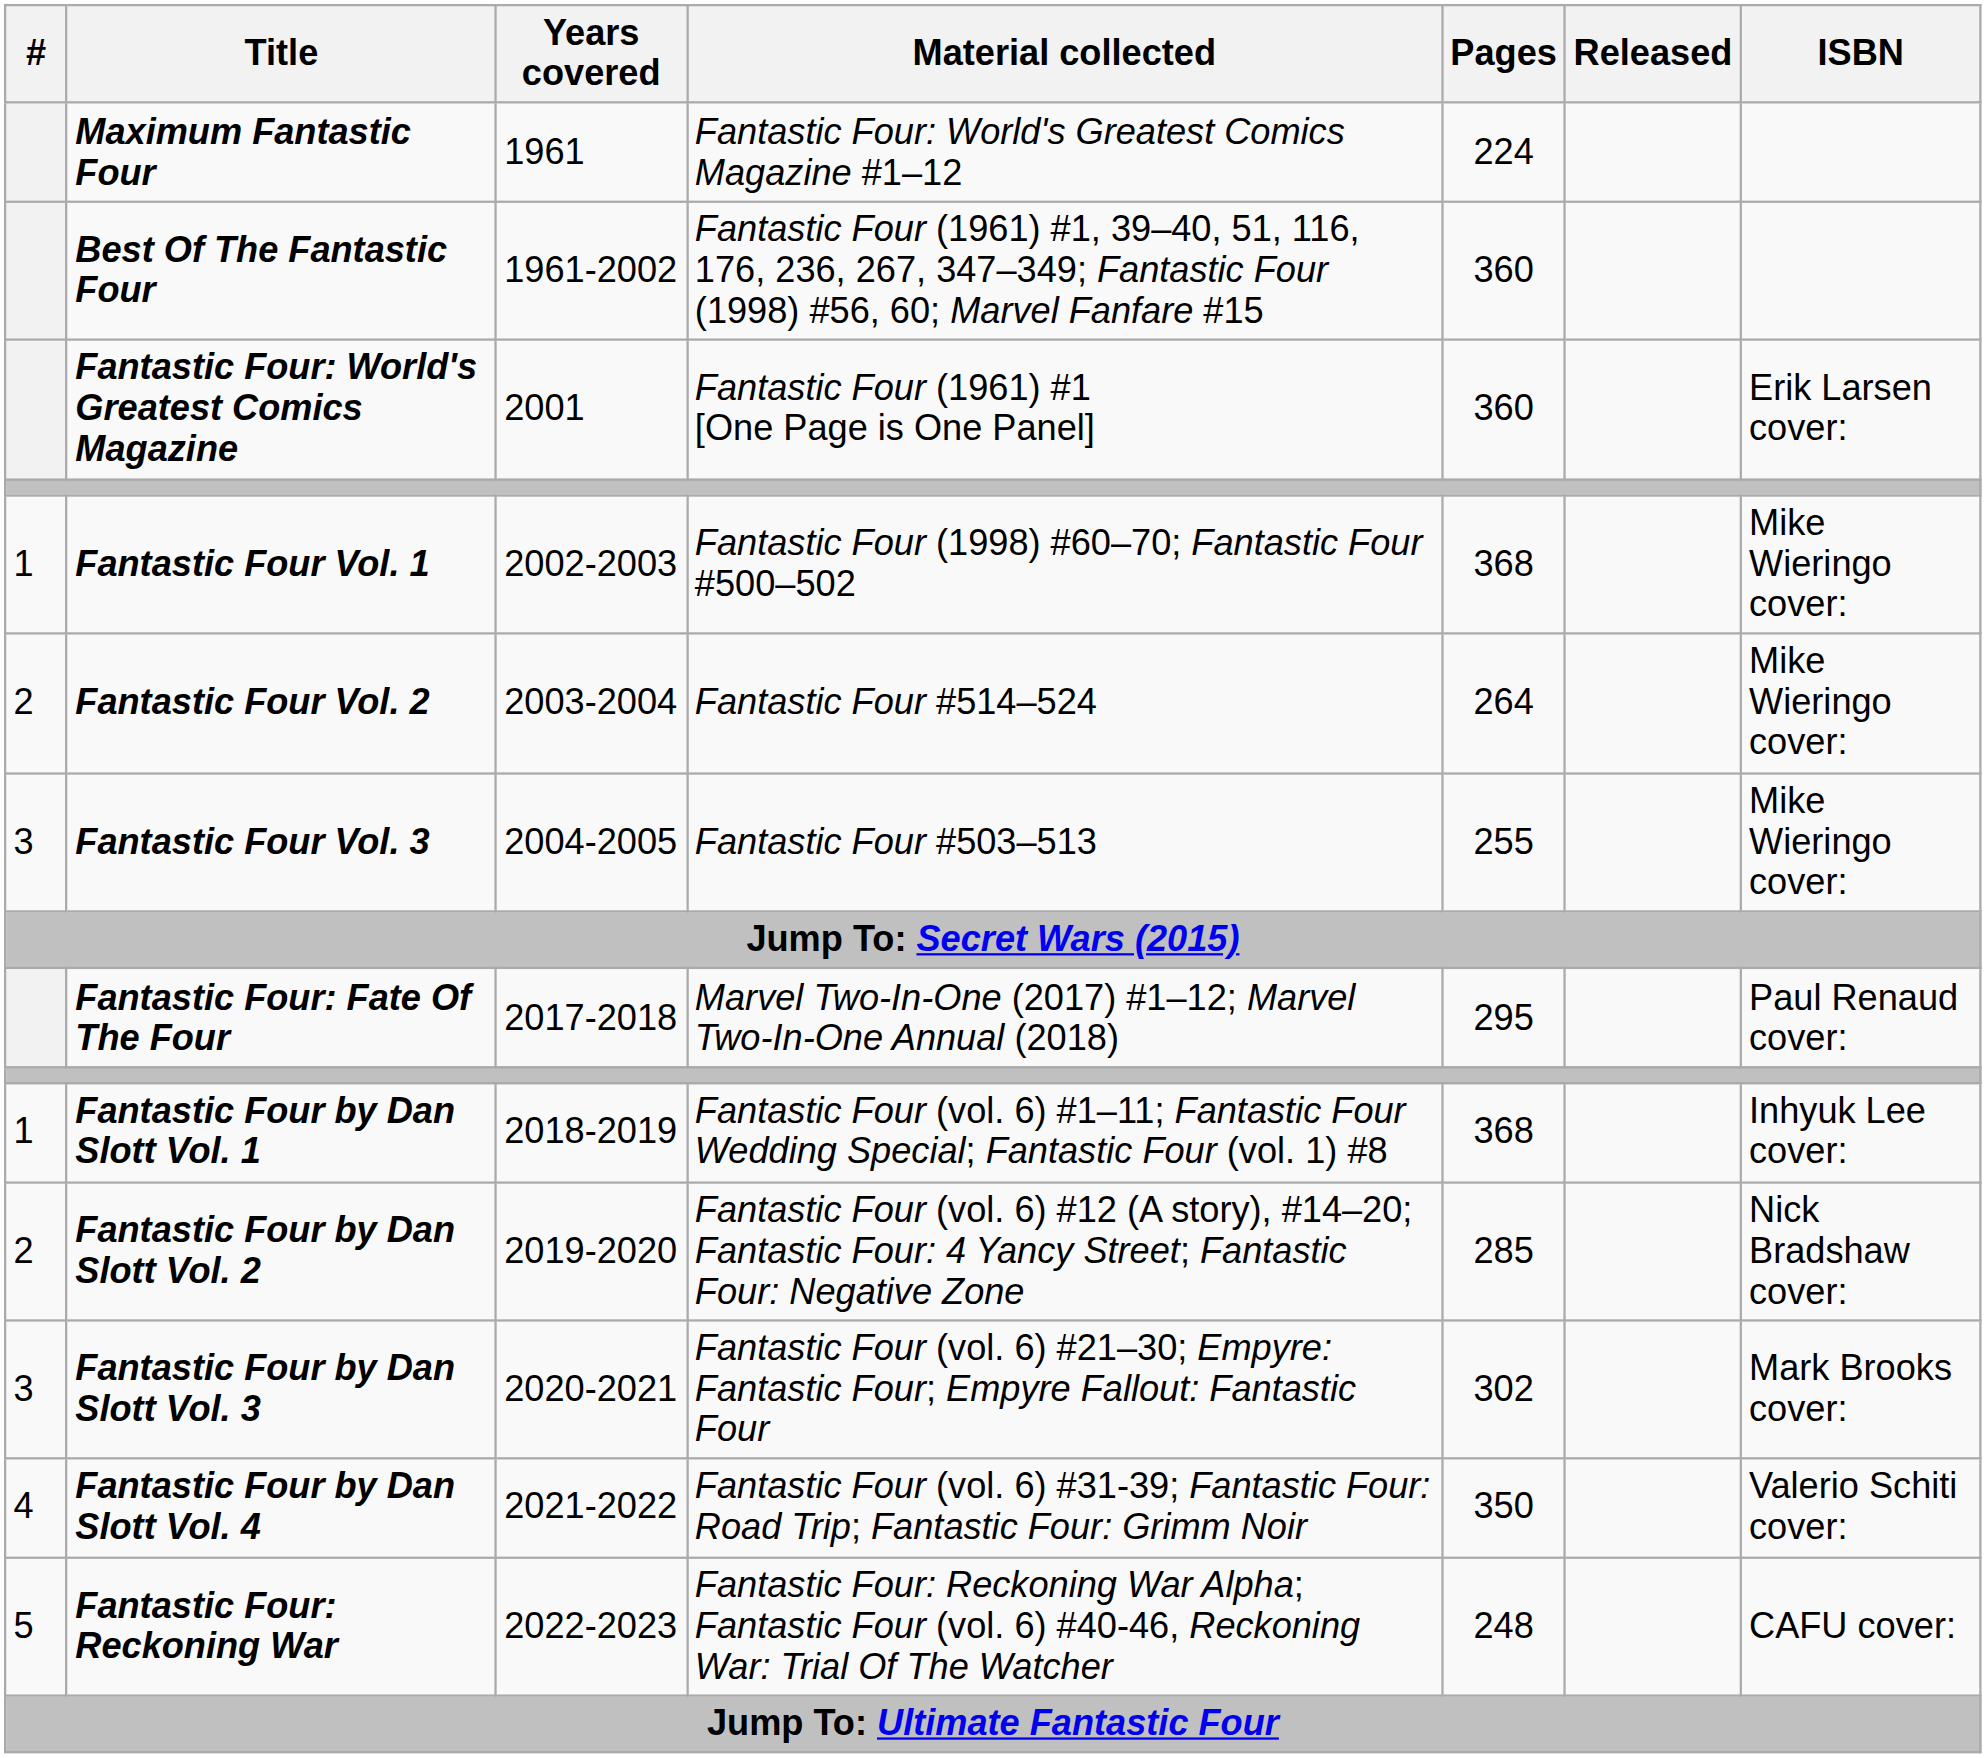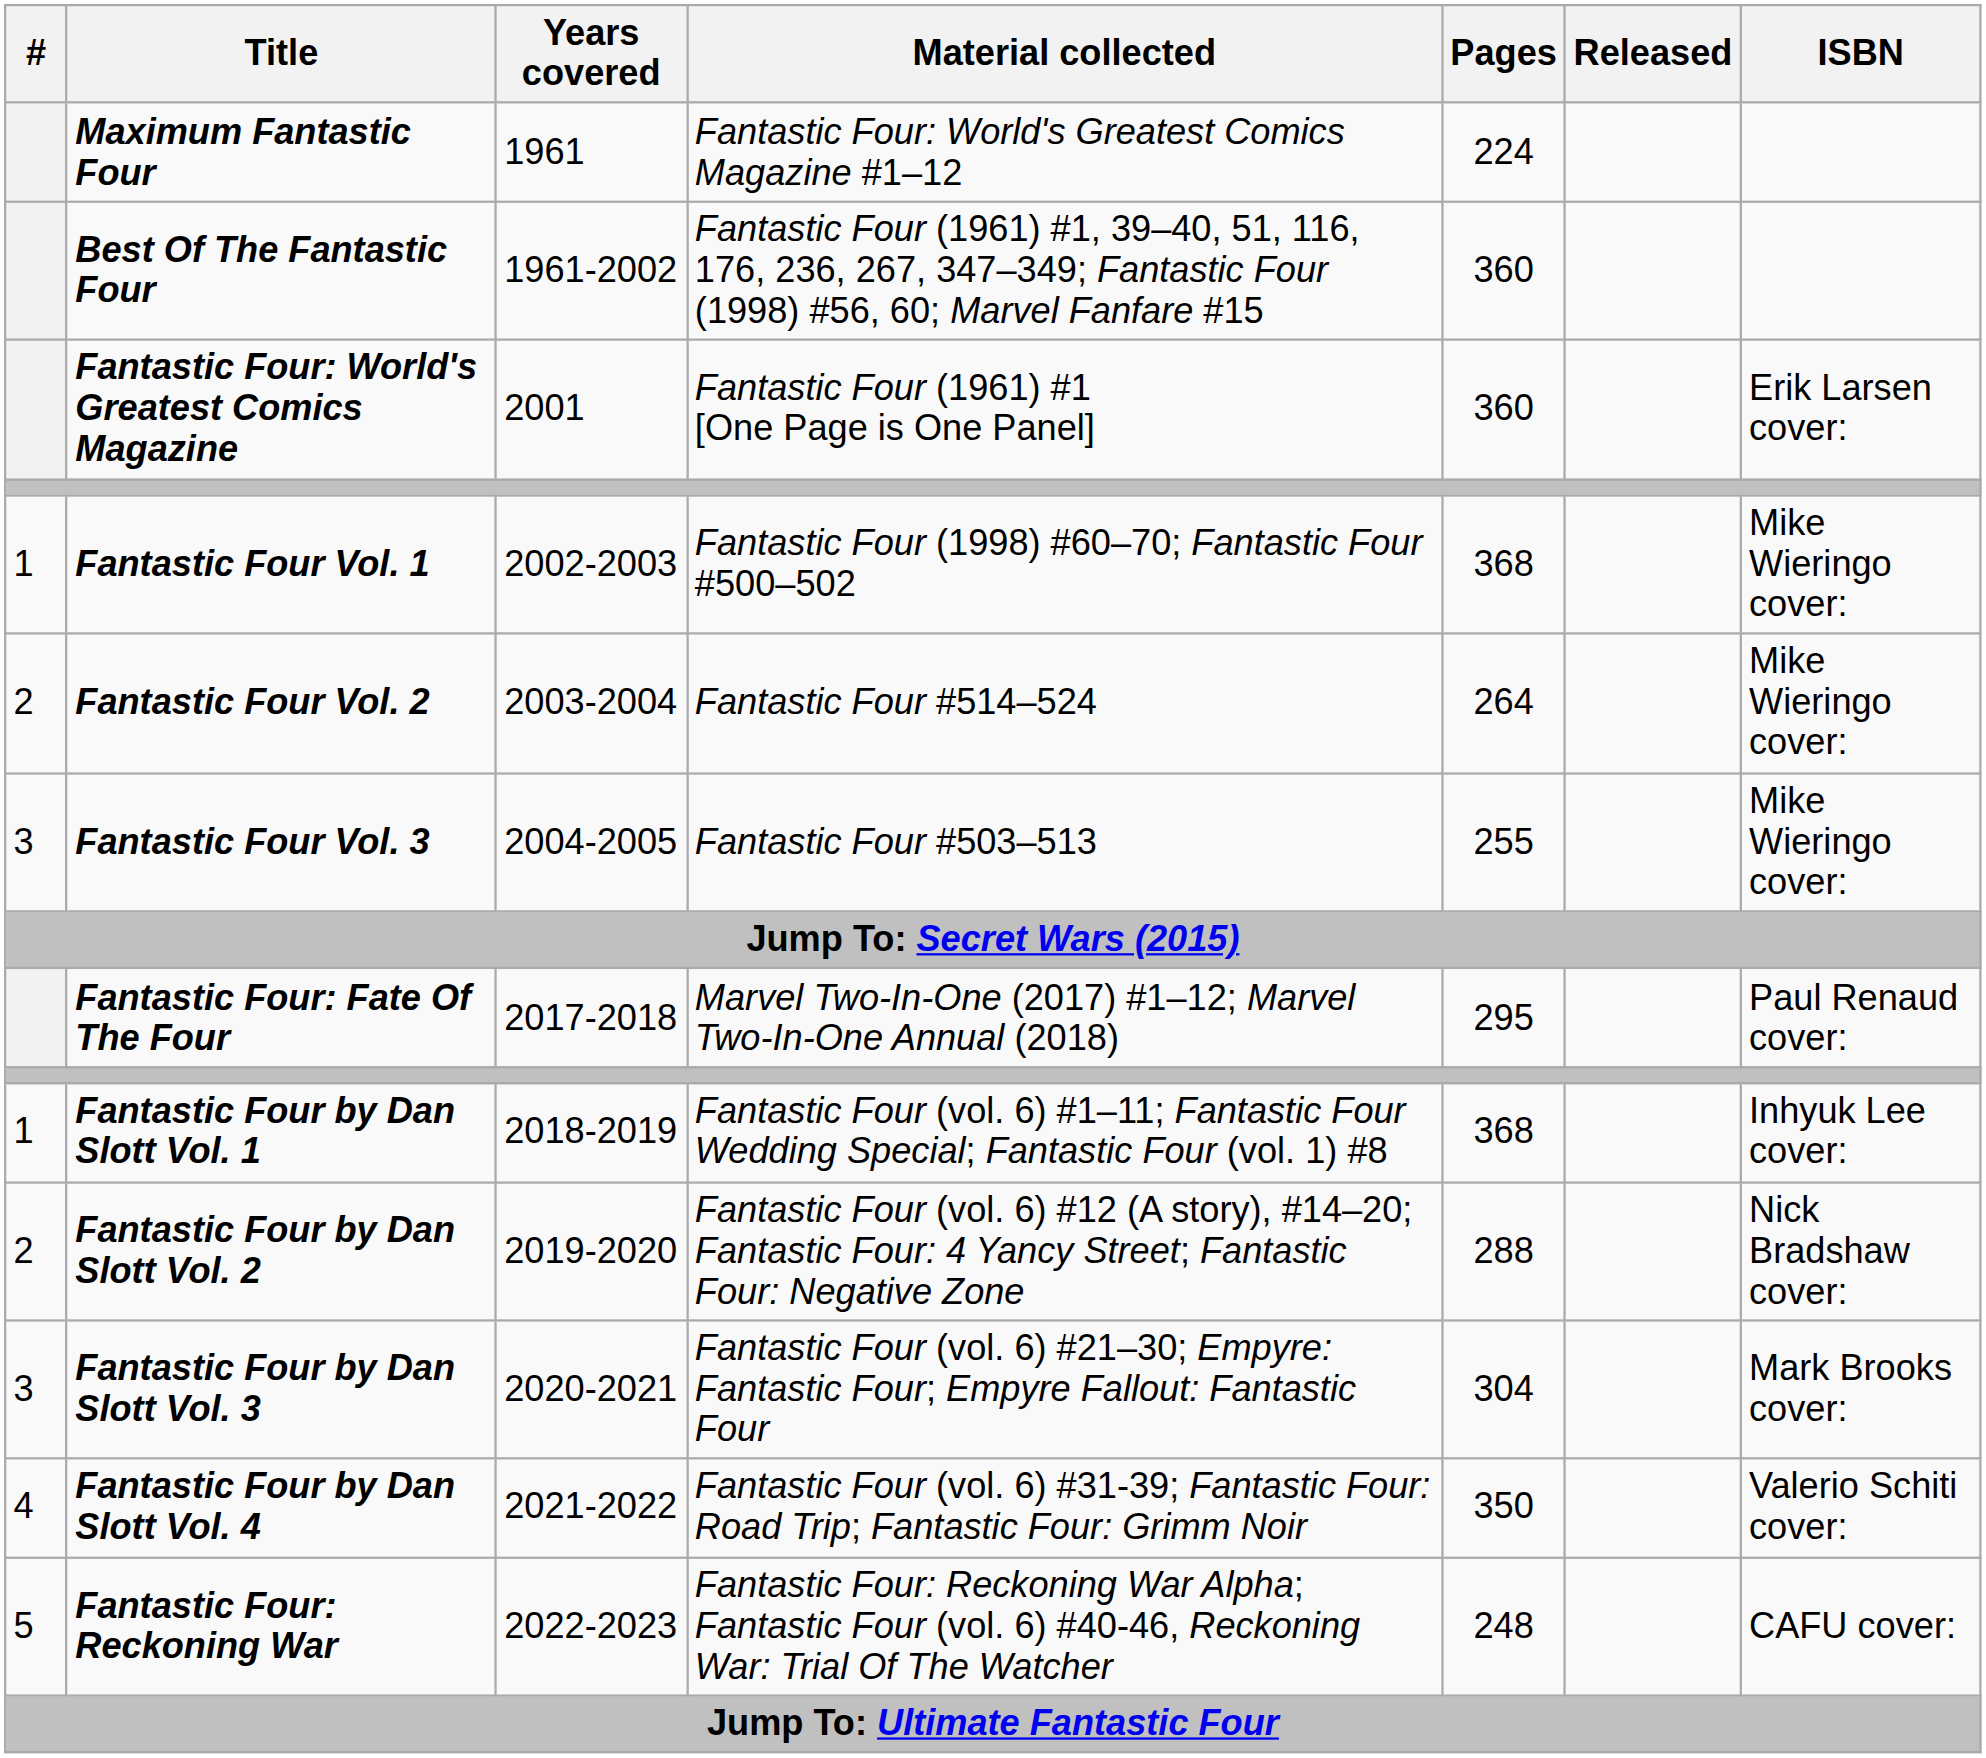Fantastic Four by Dan Slott Vol. 2 | Pages: 285 -> 288
Fantastic Four by Dan Slott Vol. 3 | Pages: 302 -> 304
